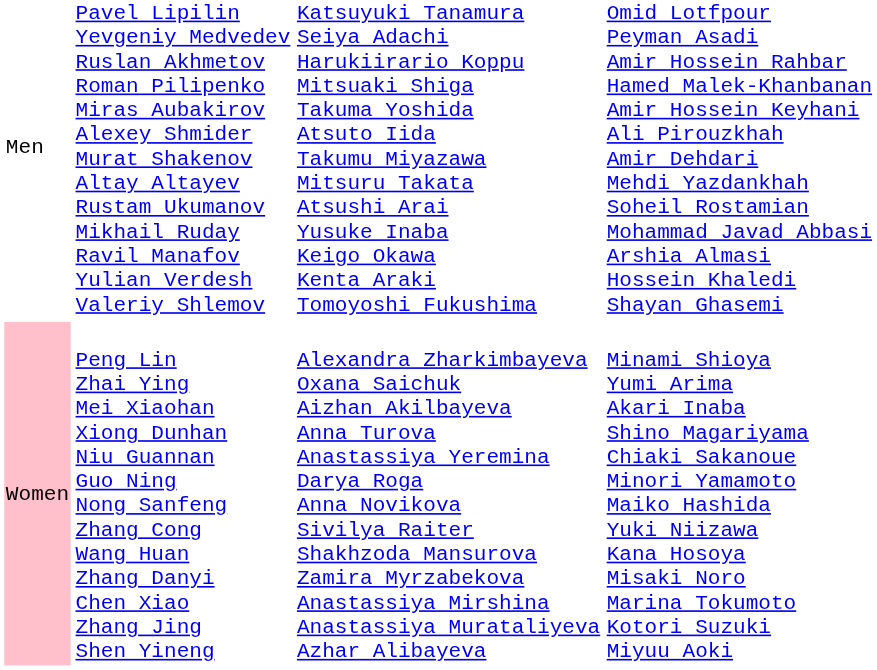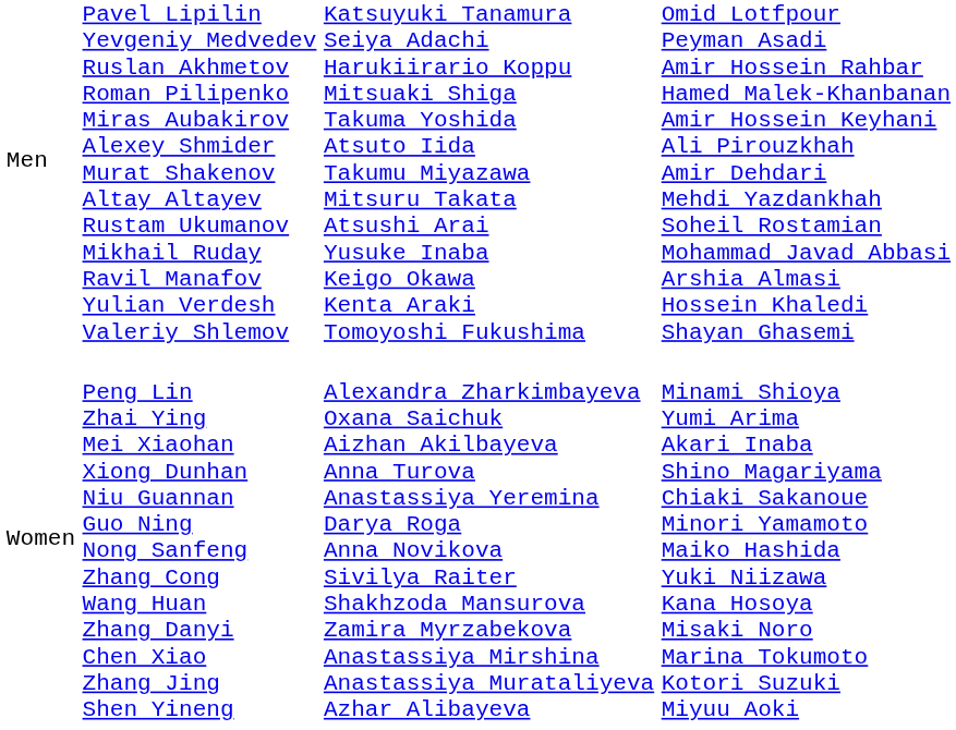Women | column 1: pink background -> no background
